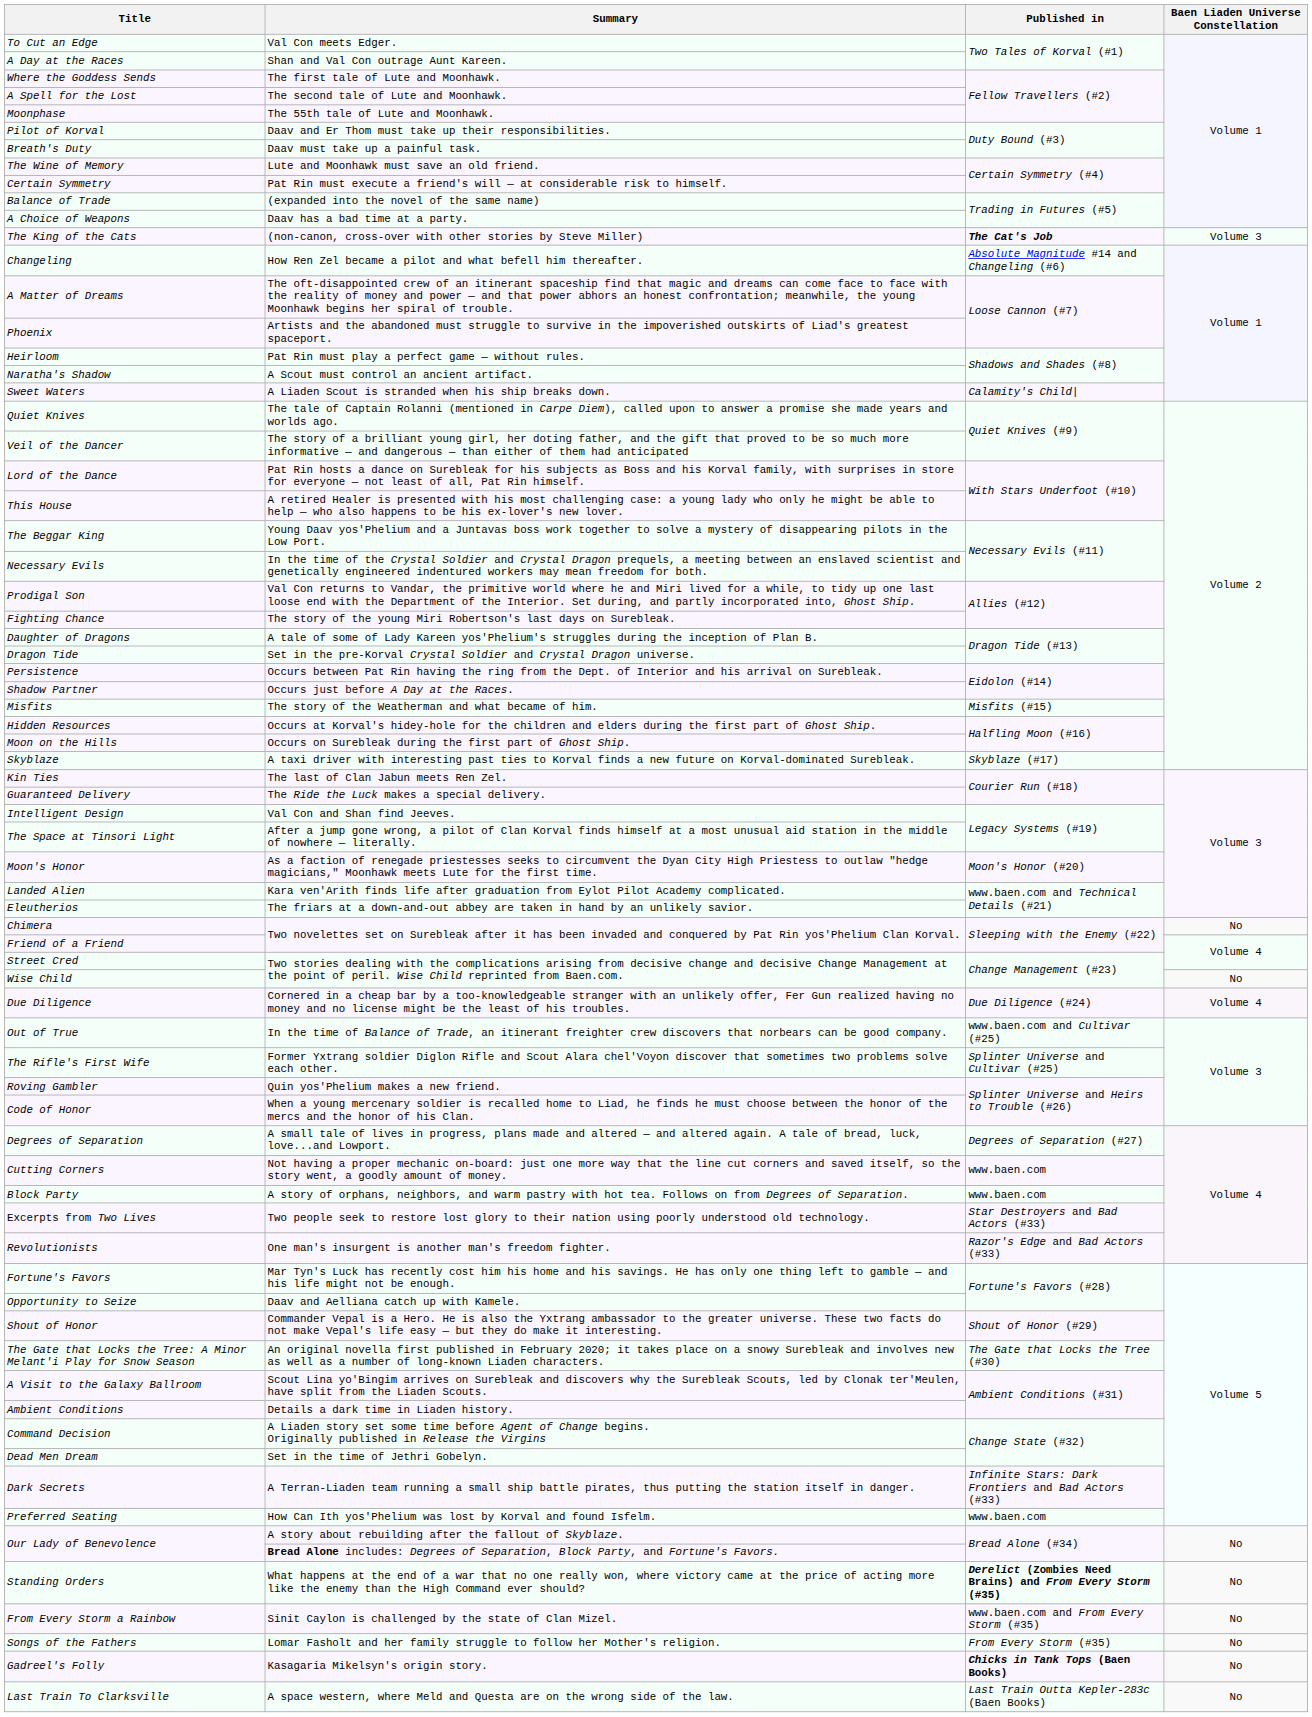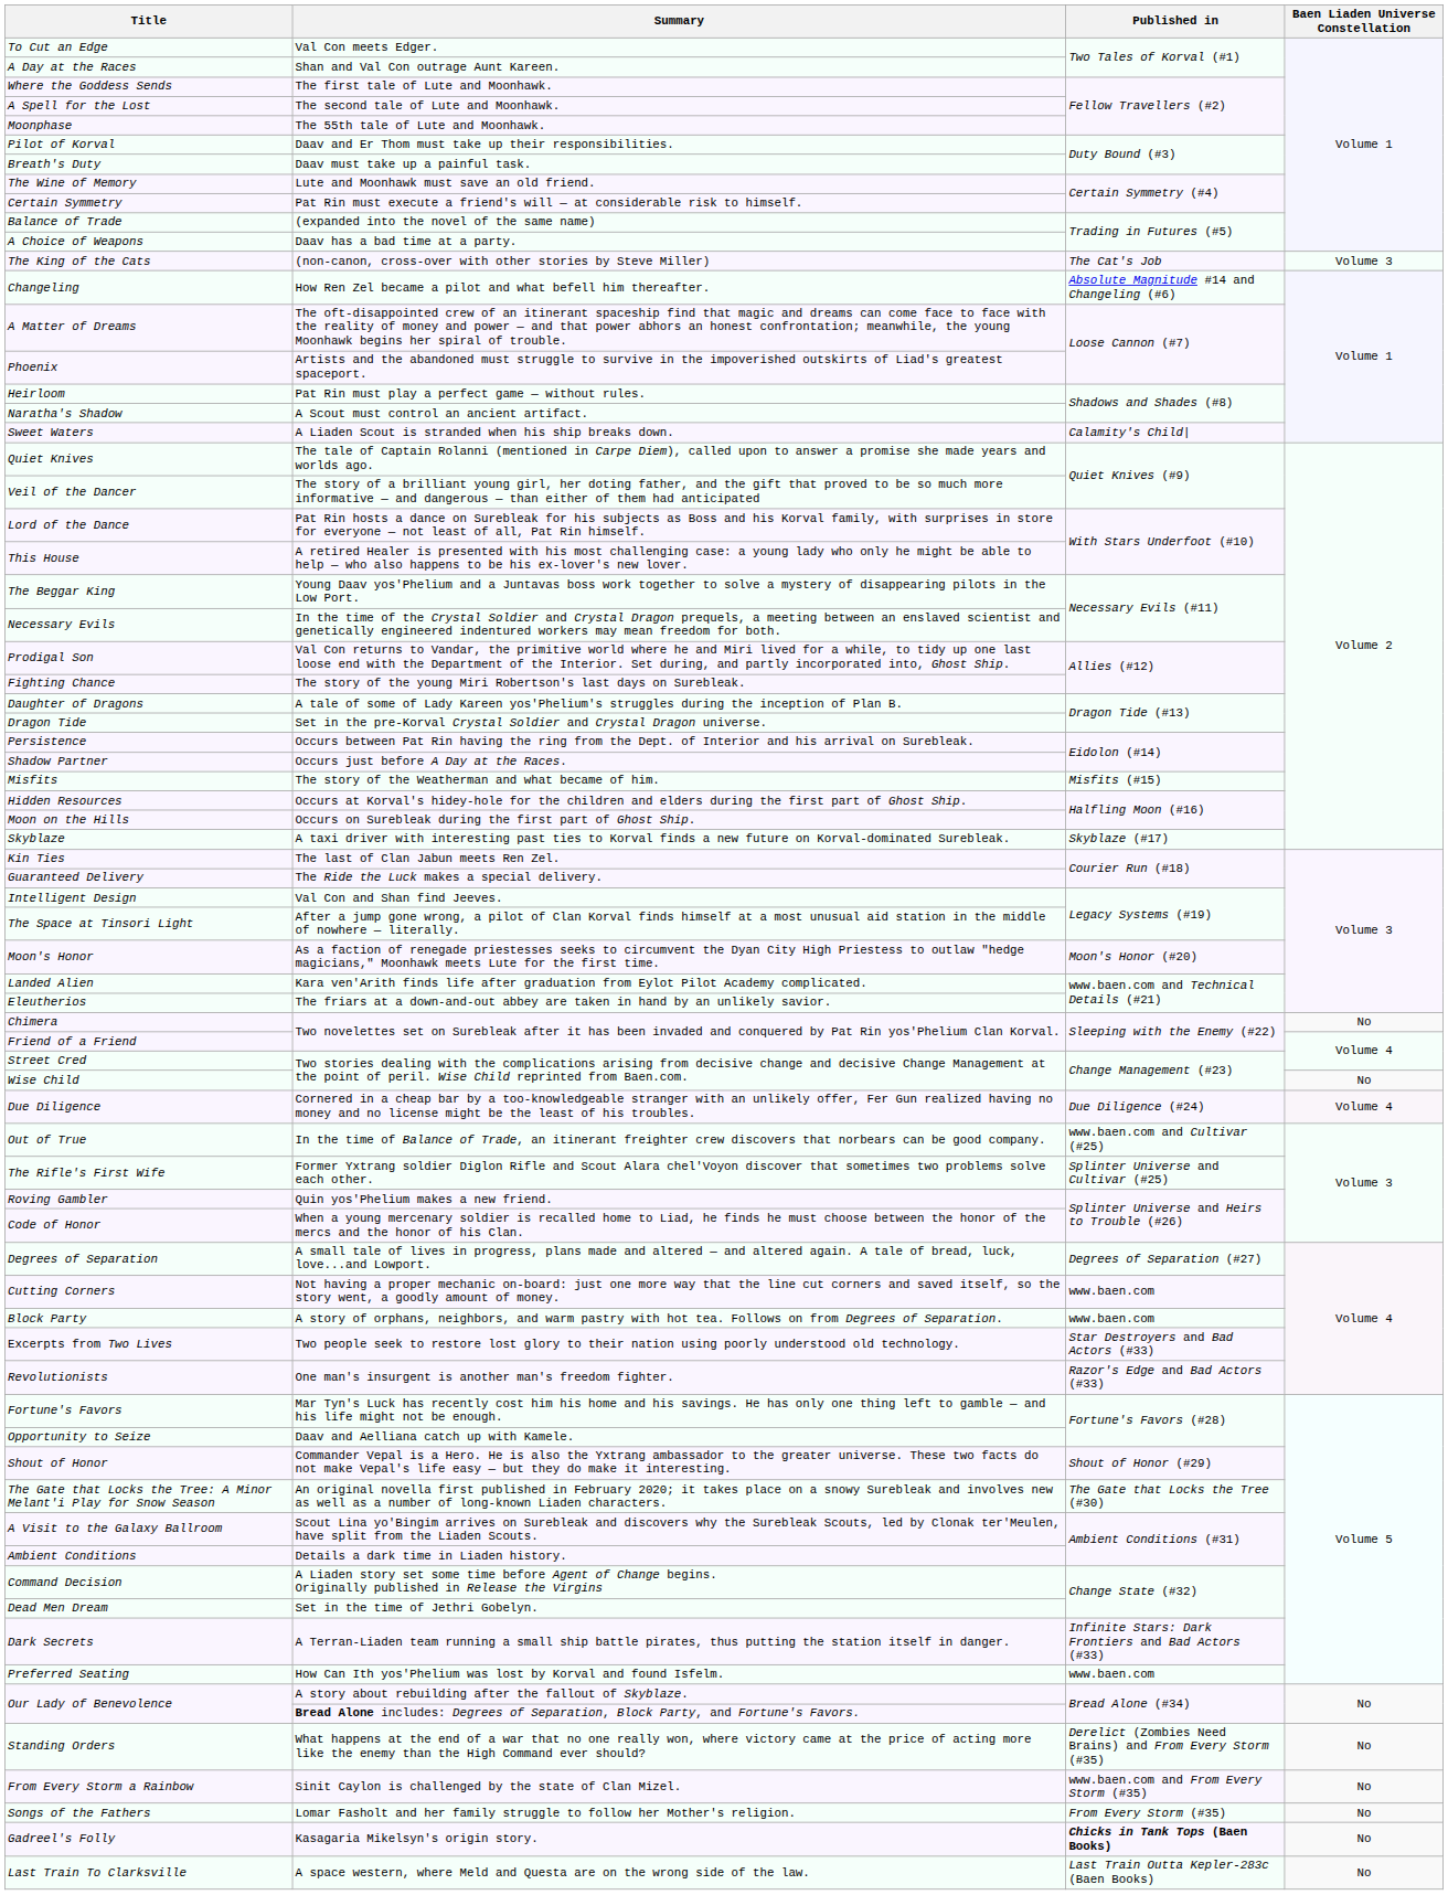The King of the Cats | Published in: bold -> normal
Standing Orders | Published in: bold -> normal
